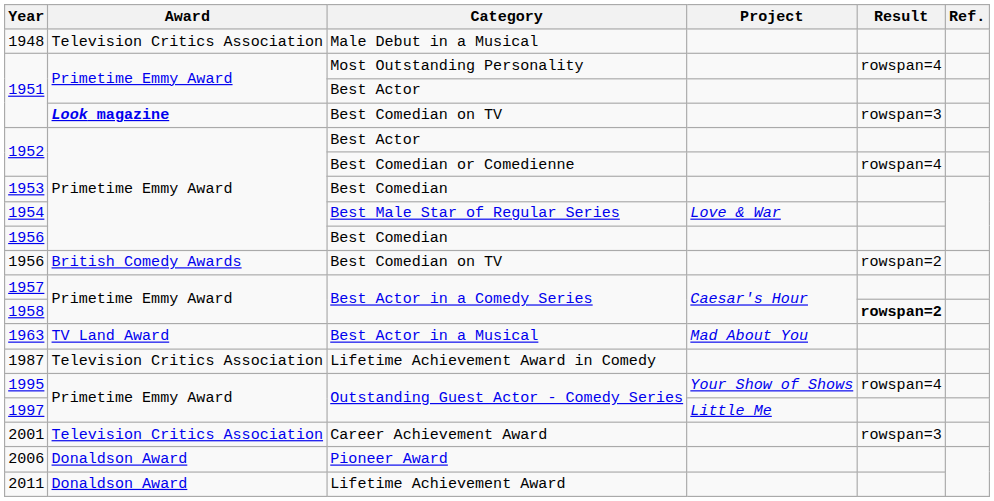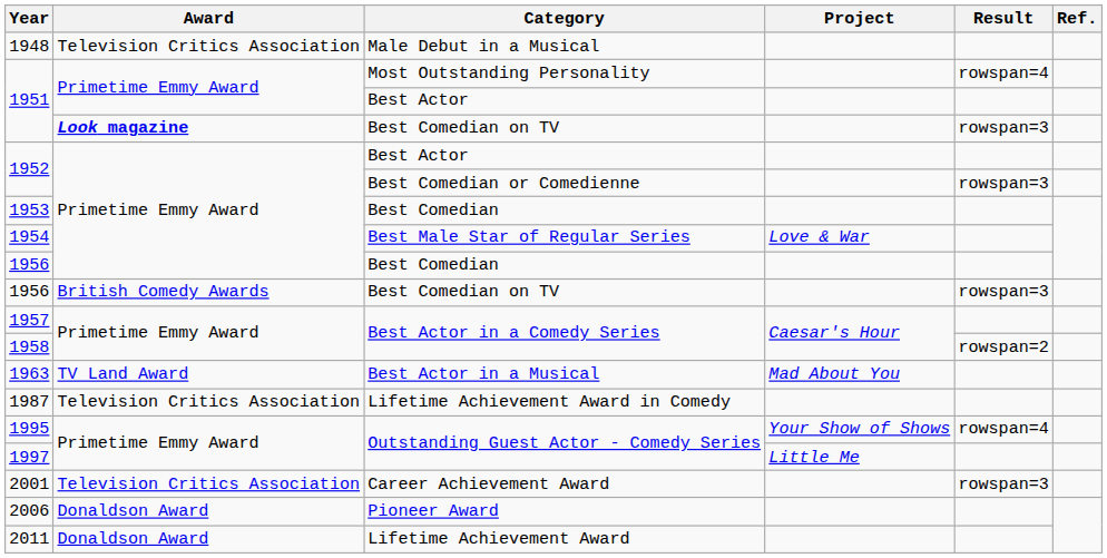1952 / Best Comedian or Comedienne | Result: rowspan=4 -> rowspan=3
1956 / Best Comedian on TV | Result: rowspan=2 -> rowspan=3
1958 | Result: bold -> normal
